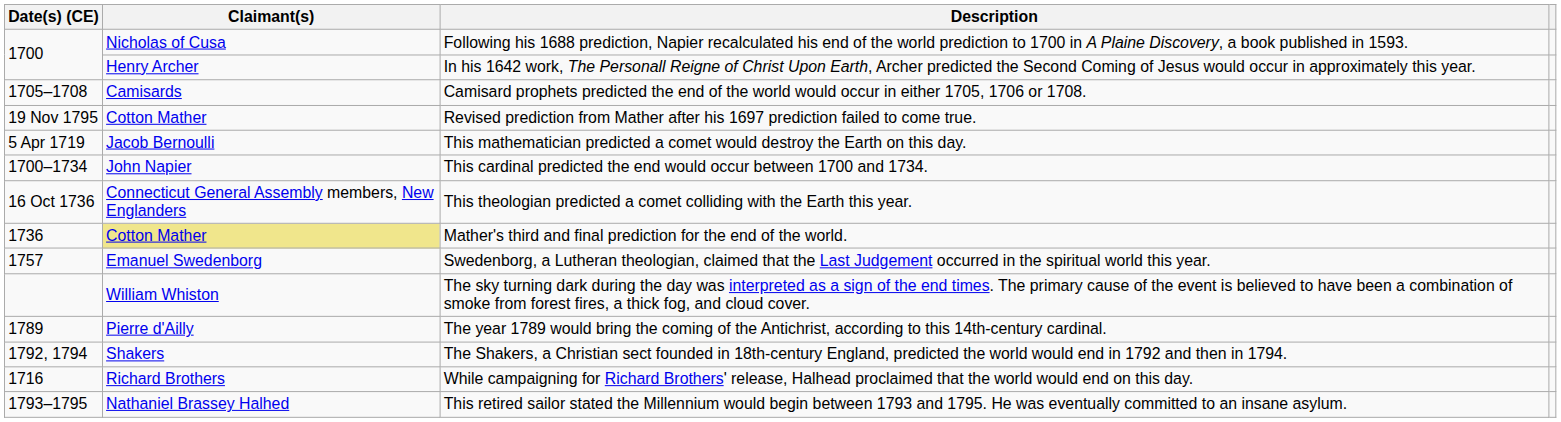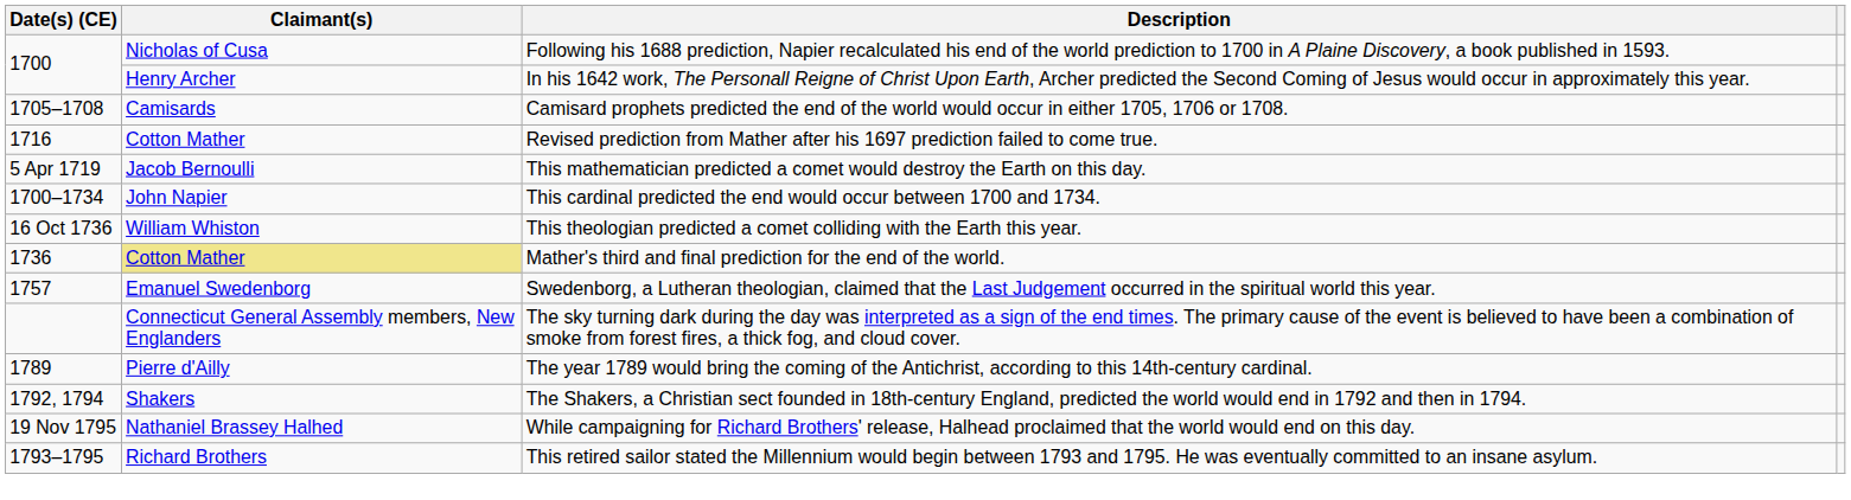row 5 | Date(s) (CE): 19 Nov 1795 -> 1716
row 8 | Claimant(s): Connecticut General Assembly members, New Englanders -> William Whiston
row 11 | Claimant(s): William Whiston -> Connecticut General Assembly members, New Englanders
row 14 | Date(s) (CE): 1716 -> 19 Nov 1795
row 14 | Claimant(s): Richard Brothers -> Nathaniel Brassey Halhed
row 15 | Claimant(s): Nathaniel Brassey Halhed -> Richard Brothers
